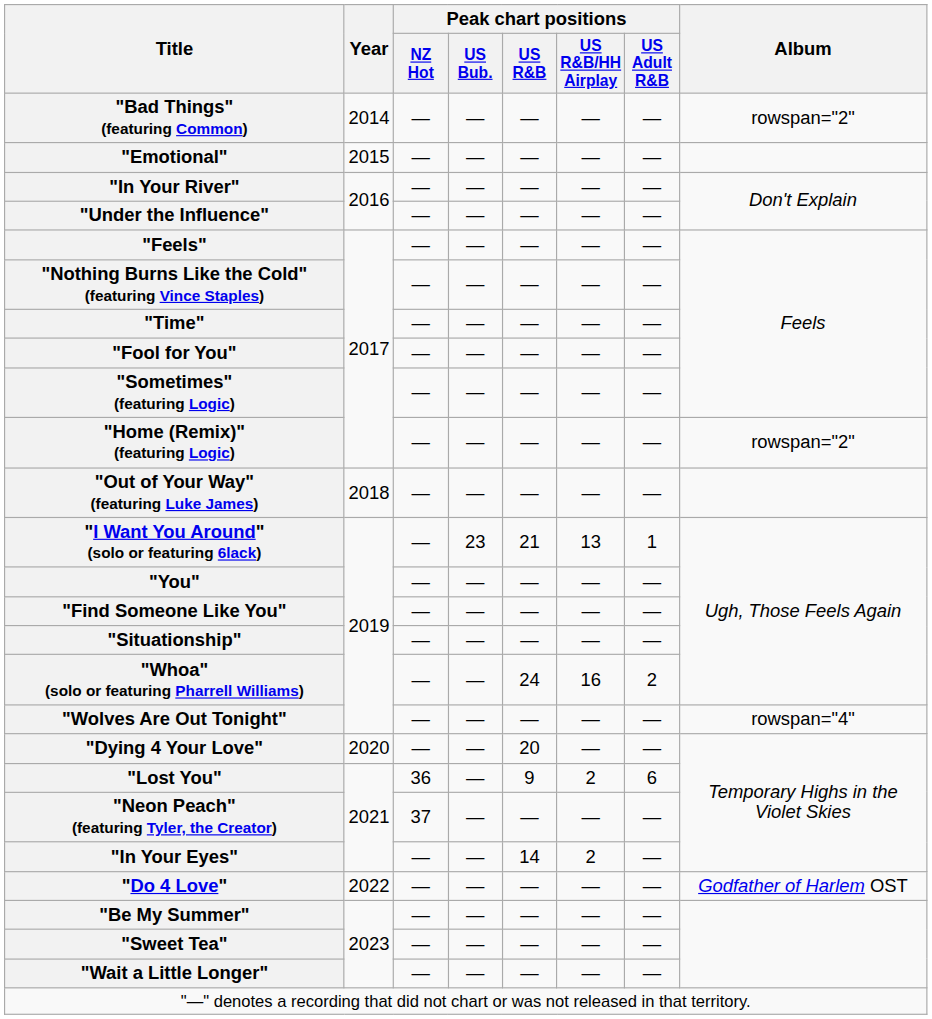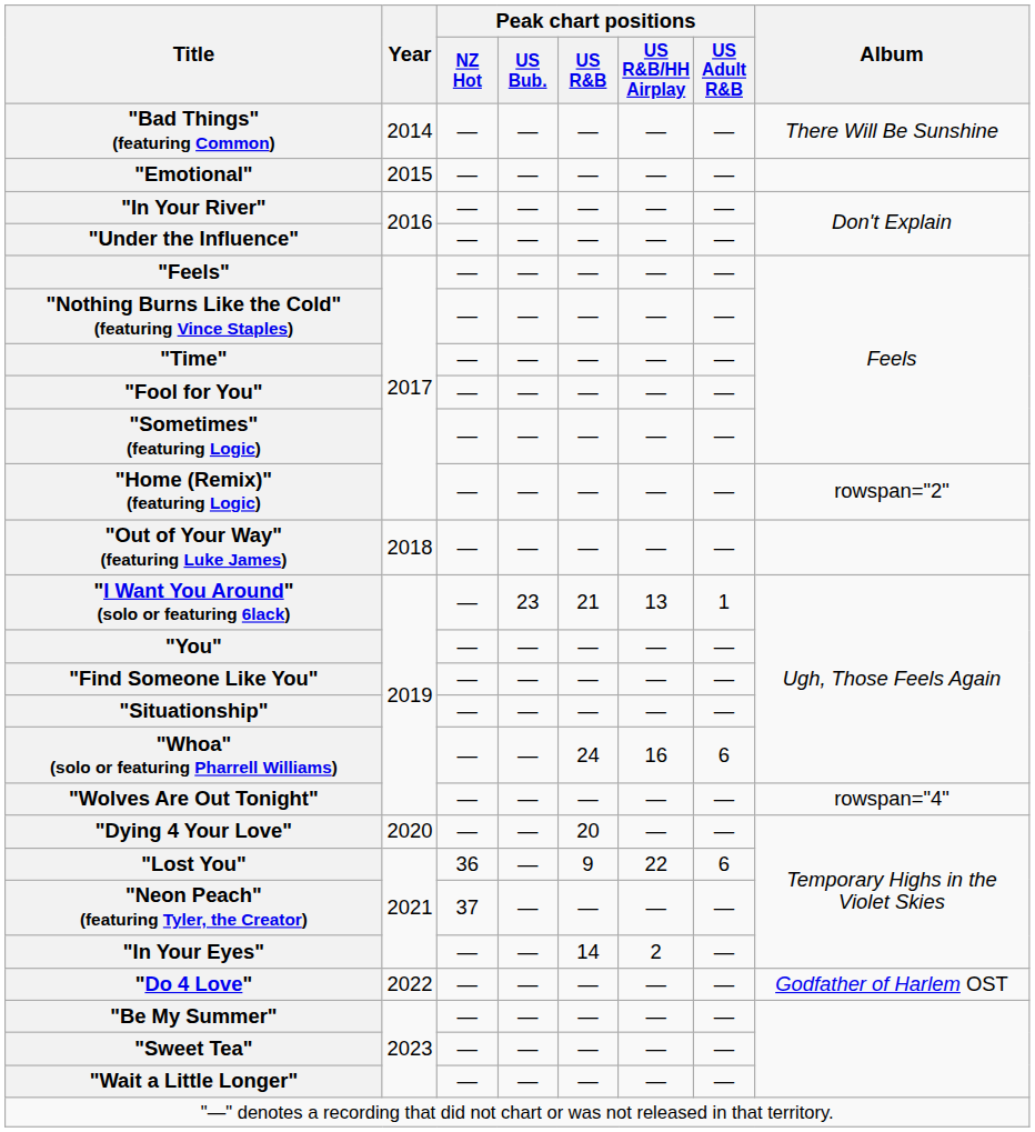"Bad Things" (featuring Common) | Album: rowspan="2" -> There Will Be Sunshine
"Whoa" (solo or featuring Pharrell Williams) | Peak chart positions / US Adult R&B: 2 -> 6
"Lost You" | Peak chart positions / US R&B/HH Airplay: 2 -> 22
